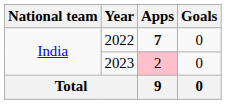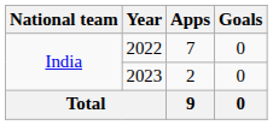2022 | Apps: bold -> normal
2023 | Apps: pink background -> no background
